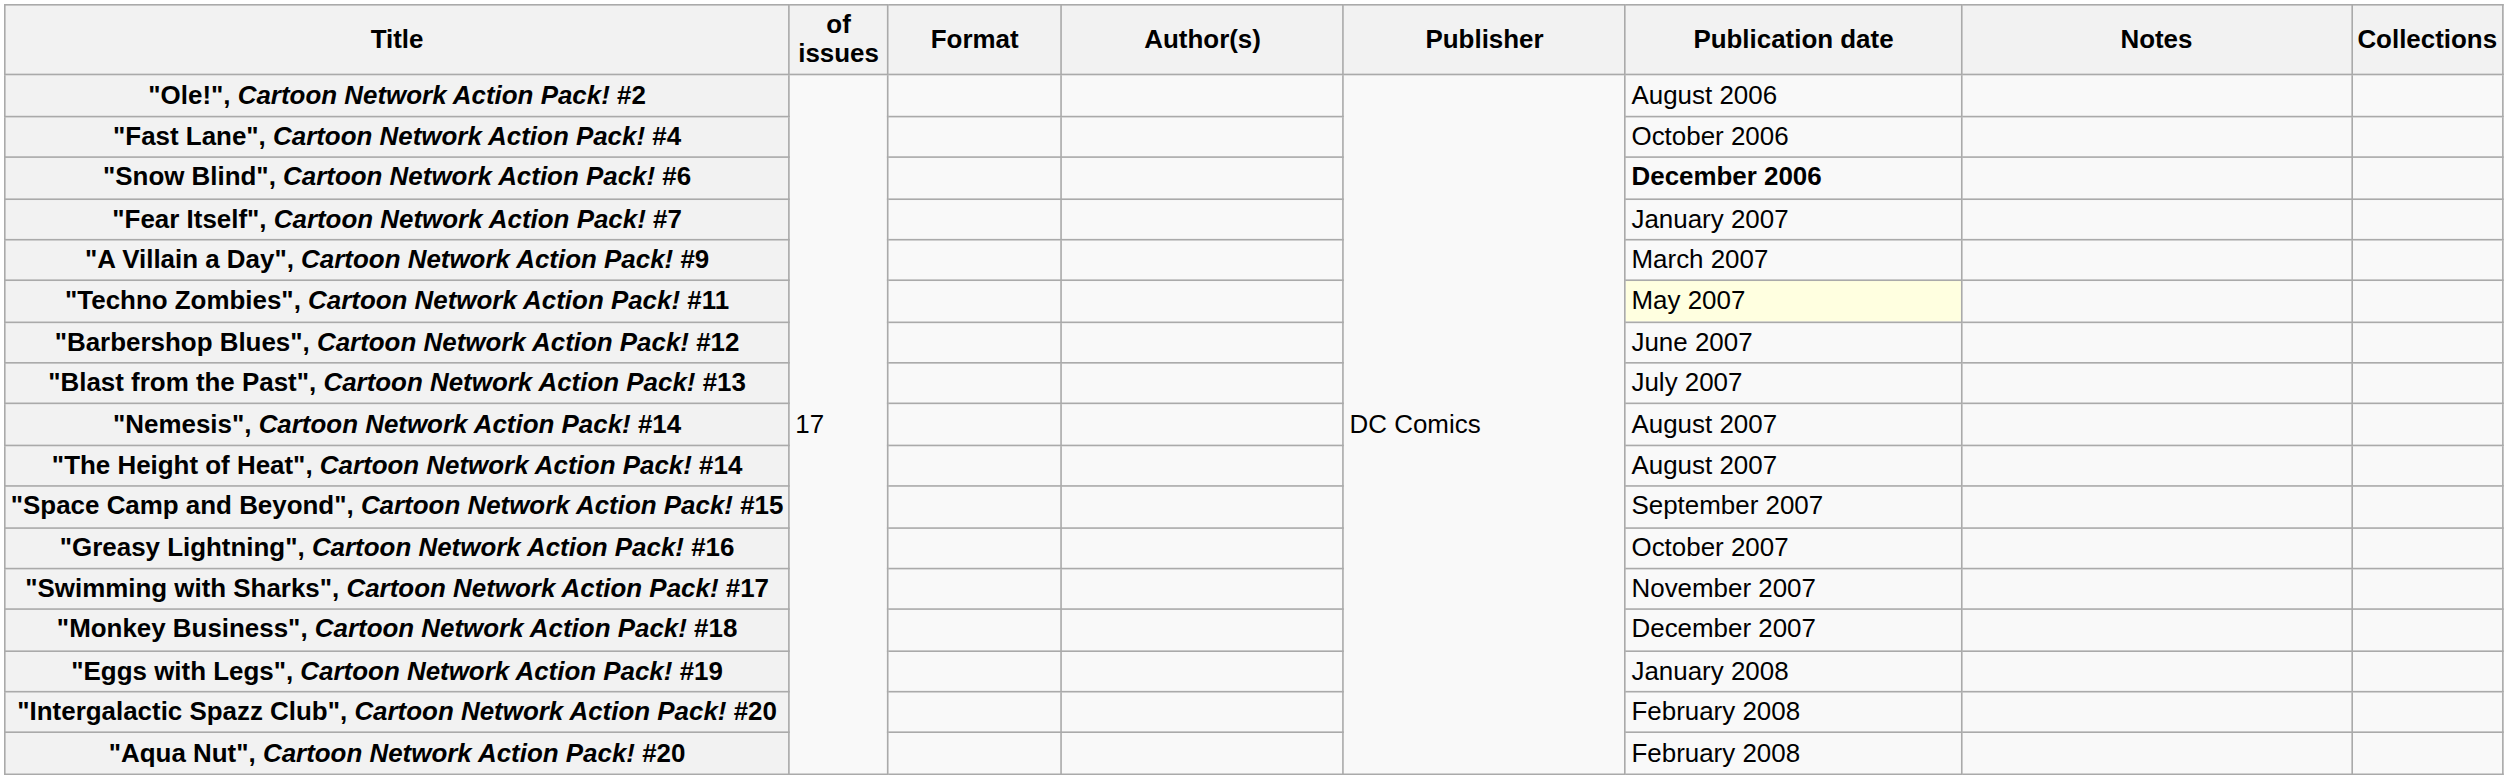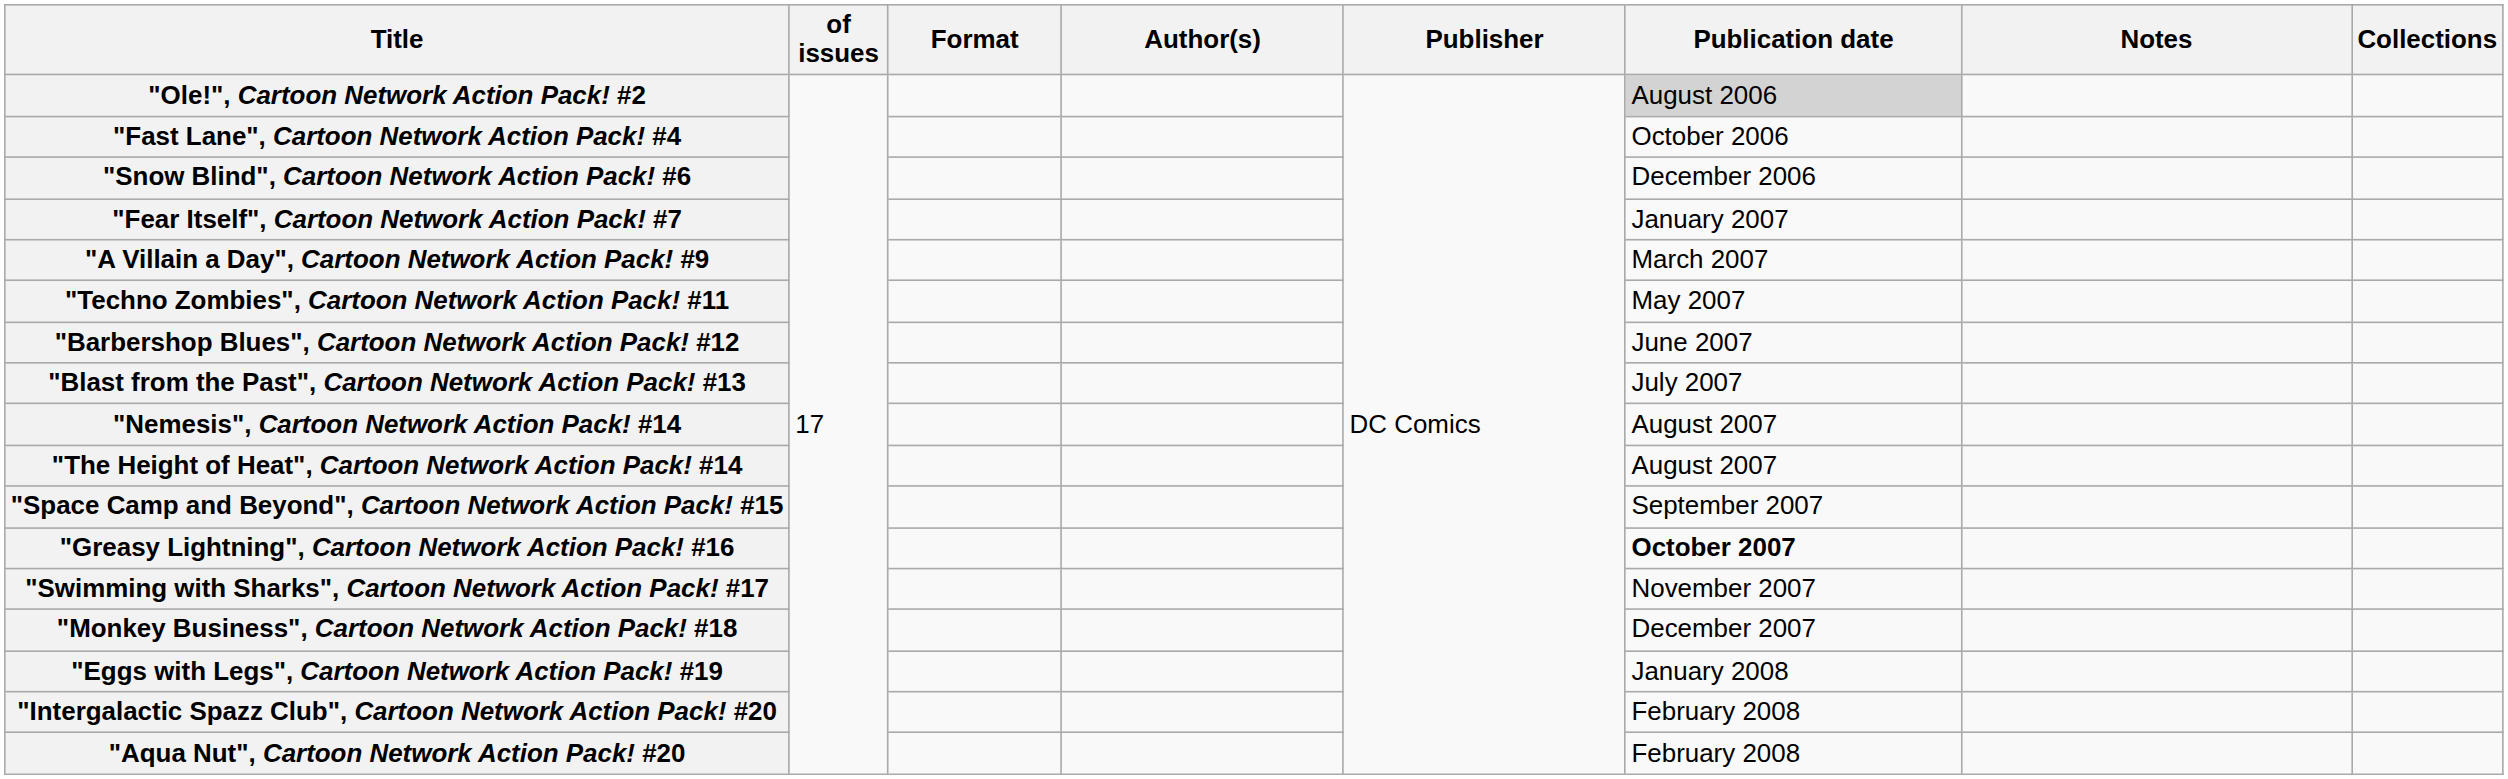"Ole!", Cartoon Network Action Pack! #2 | Publication date: no background -> lightgrey background
"Snow Blind", Cartoon Network Action Pack! #6 | Publication date: bold -> normal
"Techno Zombies", Cartoon Network Action Pack! #11 | Publication date: lightyellow background -> no background
"Greasy Lightning", Cartoon Network Action Pack! #16 | Publication date: normal -> bold
